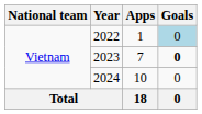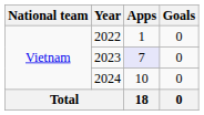2022 | Goals: lightblue background -> no background
2023 | Apps: no background -> lavender background
2023 | Goals: bold -> normal
